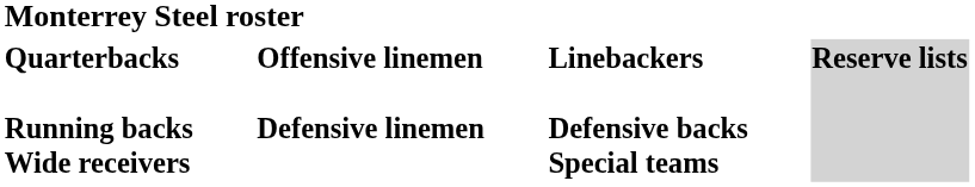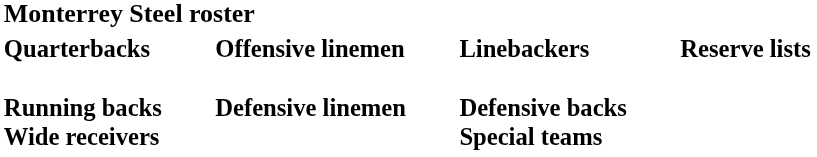Quarterbacks Running backs Wide receivers | column 4: lightgrey background -> no background
